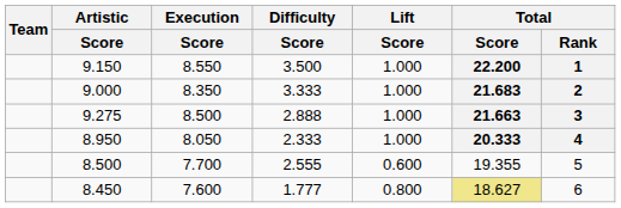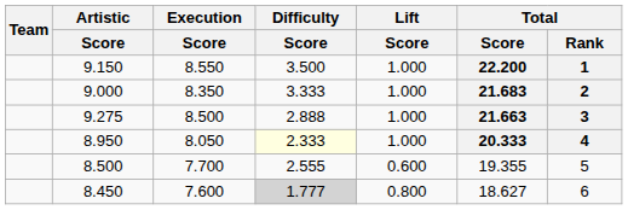8.950 | Difficulty / Score: no background -> lightyellow background
8.450 | Difficulty / Score: no background -> lightgrey background
8.450 | Total / Score: khaki background -> no background
